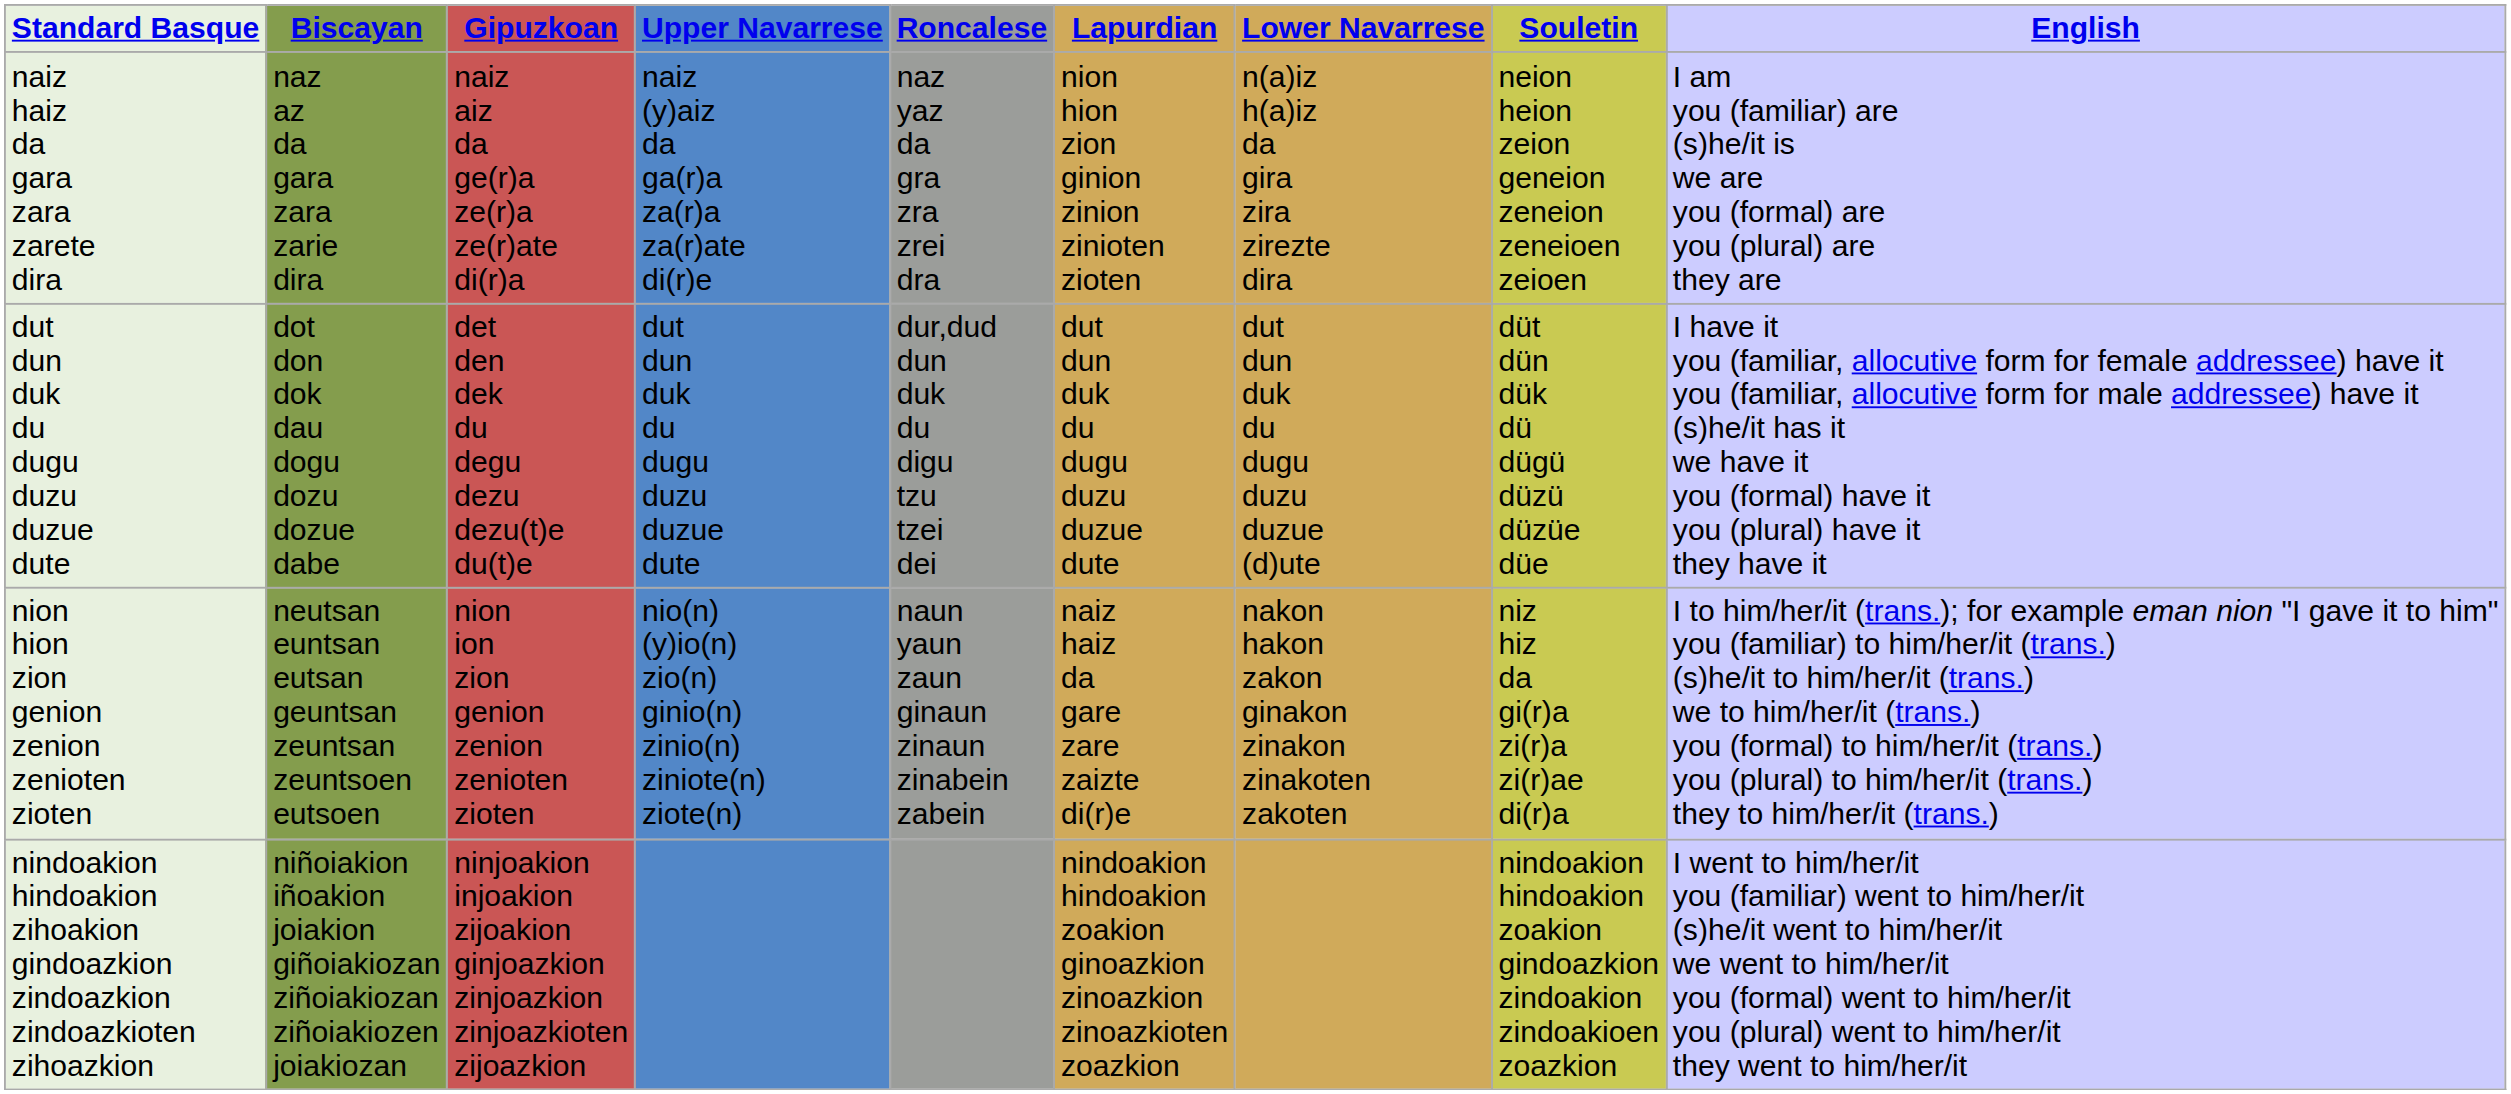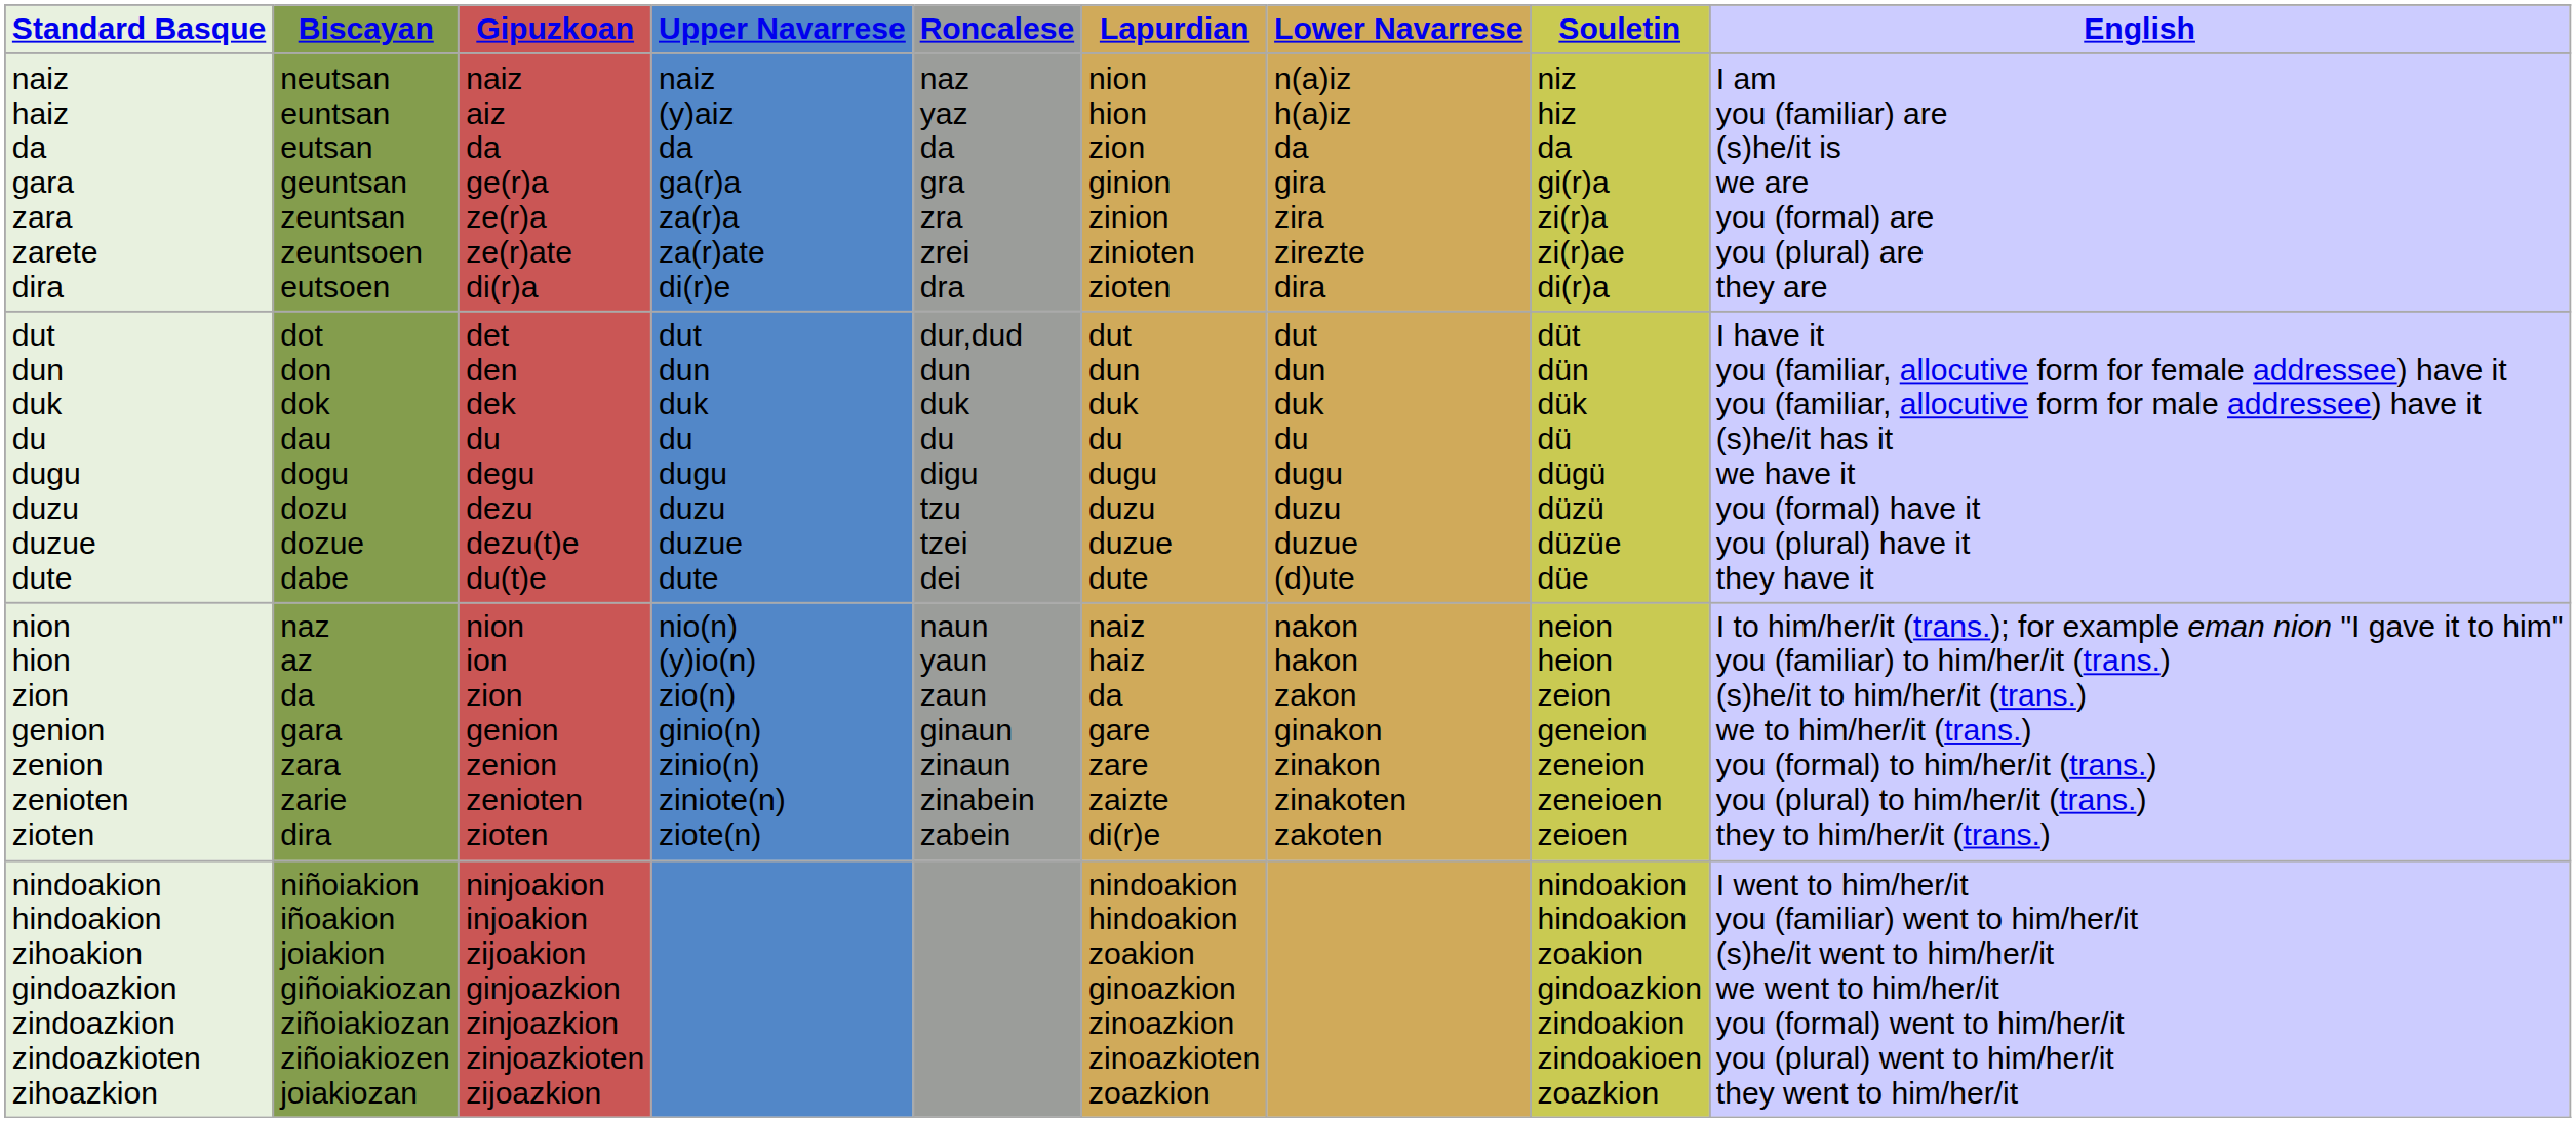naiz haiz da gara zara zarete dira | Biscayan: naz az da gara zara zarie dira -> neutsan euntsan eutsan geuntsan zeuntsan zeuntsoen eutsoen
naiz haiz da gara zara zarete dira | Souletin: neion heion zeion geneion zeneion zeneioen zeioen -> niz hiz da gi(r)a zi(r)a zi(r)ae di(r)a
nion hion zion genion zenion zenioten zioten | Biscayan: neutsan euntsan eutsan geuntsan zeuntsan zeuntsoen eutsoen -> naz az da gara zara zarie dira
nion hion zion genion zenion zenioten zioten | Souletin: niz hiz da gi(r)a zi(r)a zi(r)ae di(r)a -> neion heion zeion geneion zeneion zeneioen zeioen
